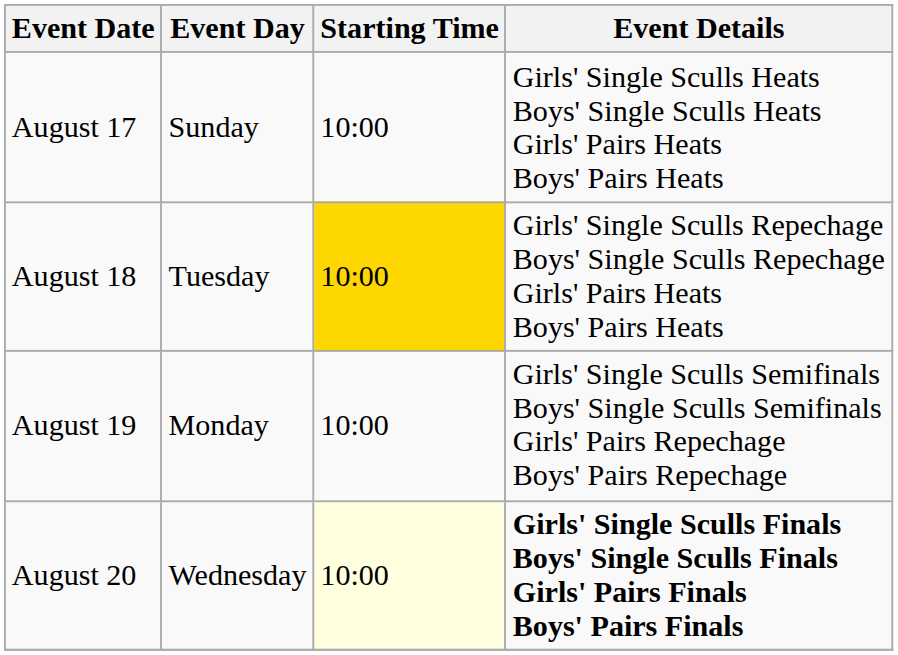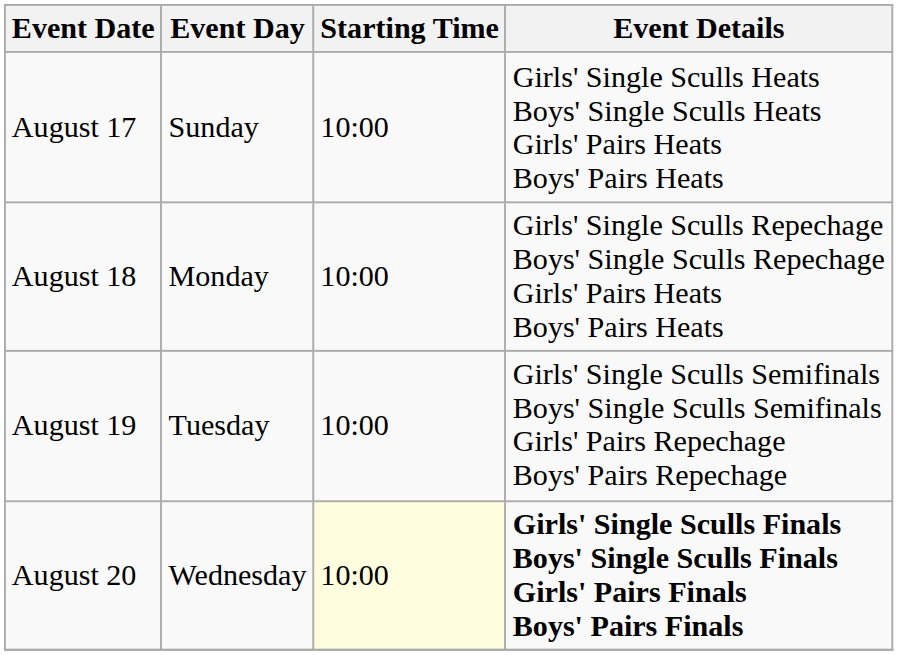August 18 | Event Day: Tuesday -> Monday
August 18 | Starting Time: gold background -> no background
August 19 | Event Day: Monday -> Tuesday
